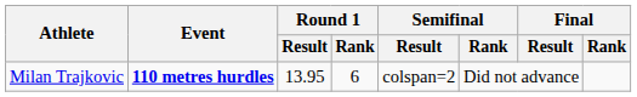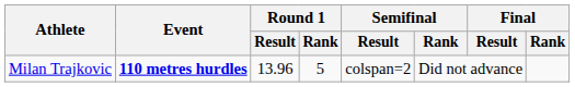Milan Trajkovic | Round 1 / Result: 13.95 -> 13.96
Milan Trajkovic | Round 1 / Rank: 6 -> 5
